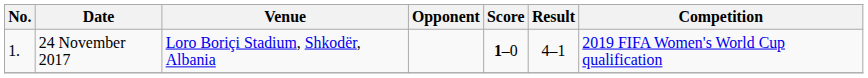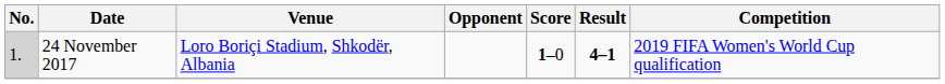24 November 2017 | No.: no background -> lightgrey background
24 November 2017 | Result: normal -> bold
